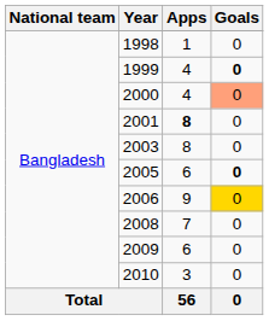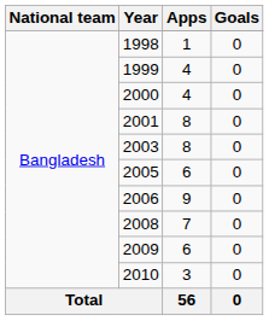1999 | Goals: bold -> normal
2000 | Goals: lightsalmon background -> no background
2001 | Apps: bold -> normal
2005 | Goals: bold -> normal
2006 | Goals: gold background -> no background
